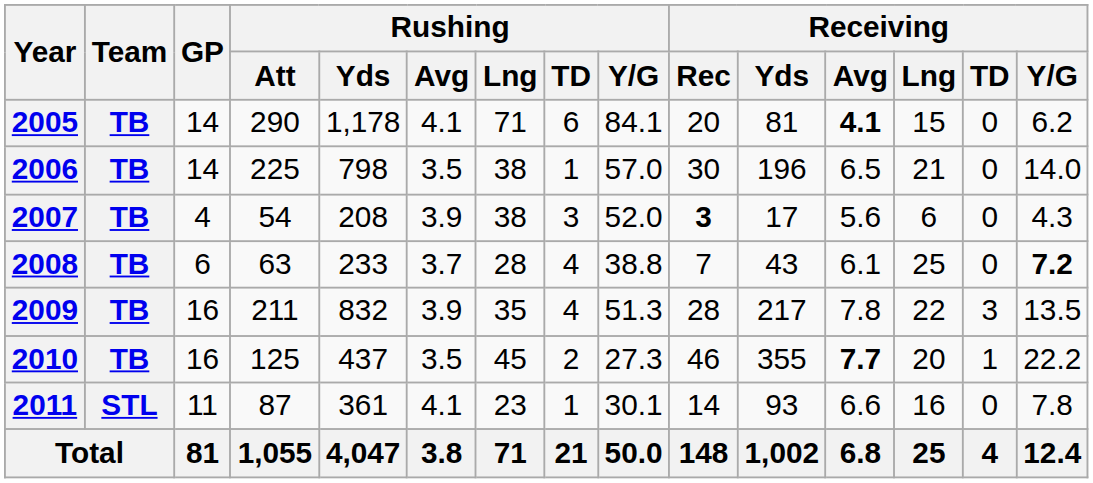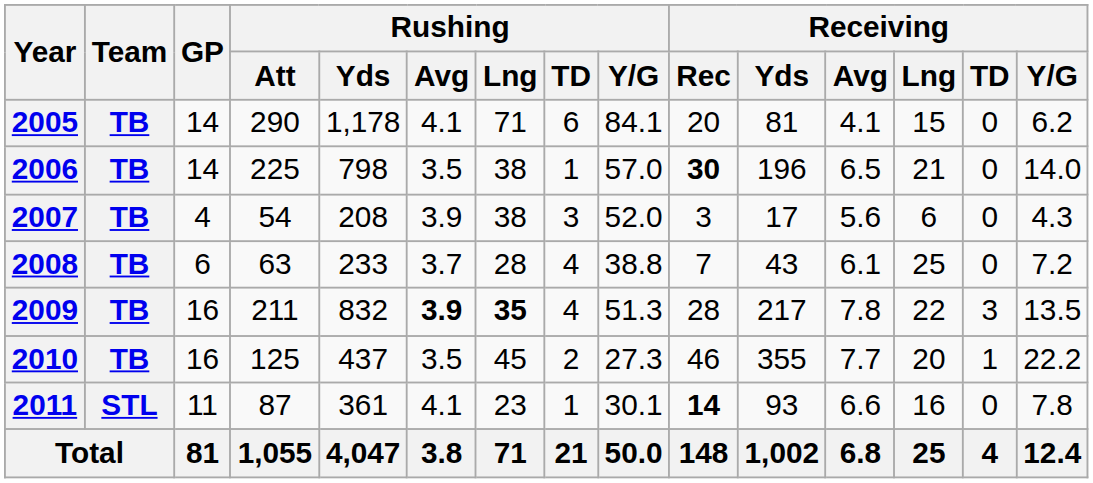2005 | Receiving / Avg: bold -> normal
2006 | Receiving / Rec: normal -> bold
2007 | Receiving / Rec: bold -> normal
2008 | Receiving / Y/G: bold -> normal
2009 | Rushing / Avg: normal -> bold
2009 | Rushing / Lng: normal -> bold
2010 | Receiving / Avg: bold -> normal
2011 | Receiving / Rec: normal -> bold
